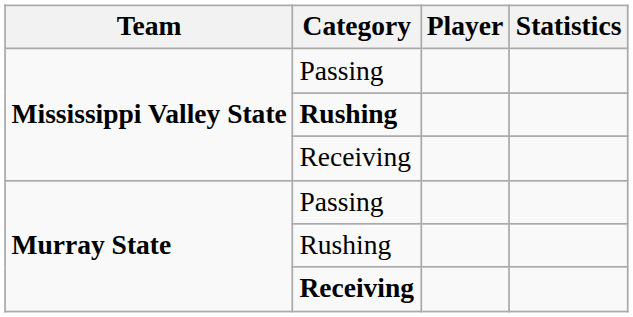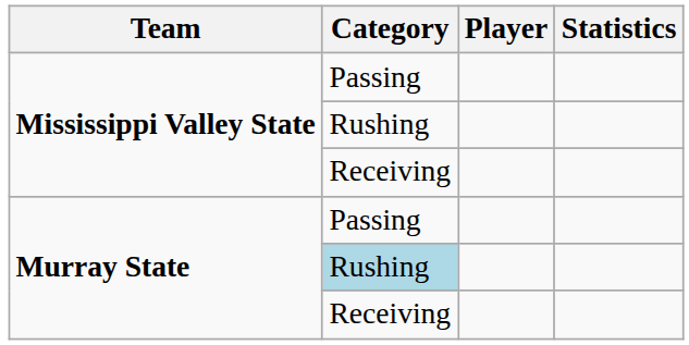Mississippi Valley State / Rushing | Category: bold -> normal
Murray State / Rushing | Category: no background -> lightblue background
Murray State / Receiving | Category: bold -> normal
